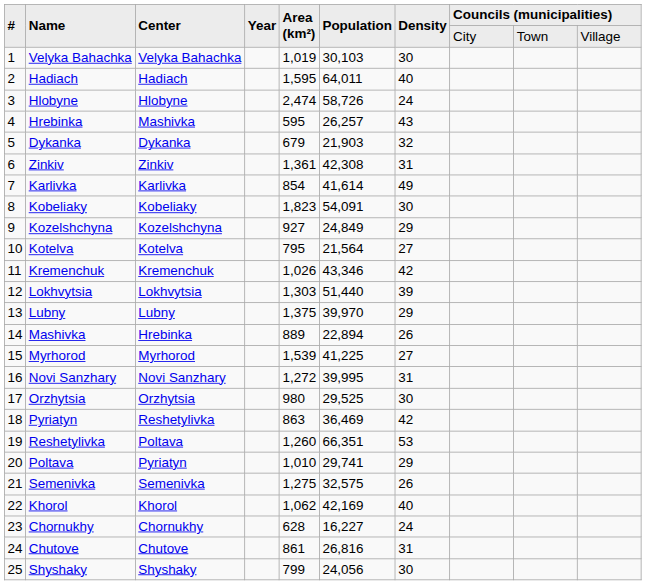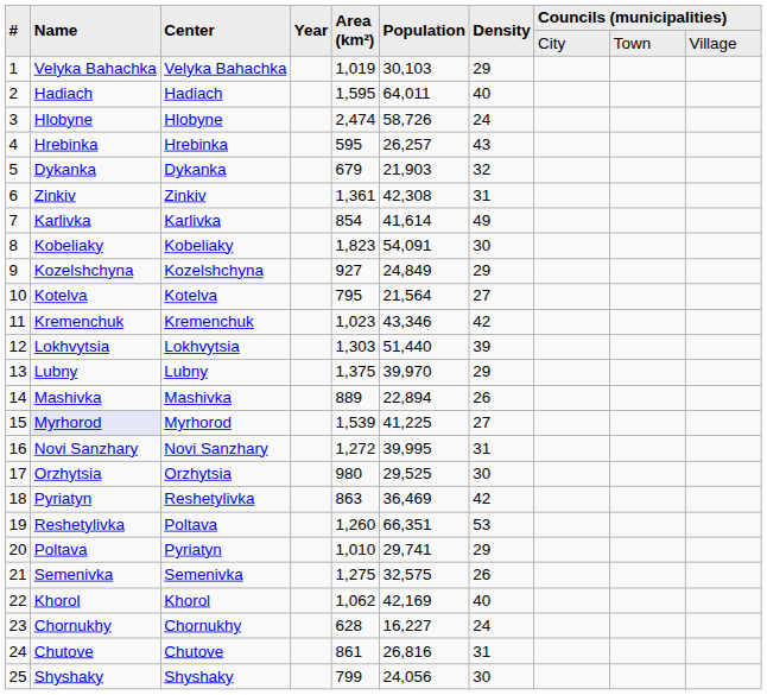row 3 | Density: 30 -> 29
row 6 | Center: Mashivka -> Hrebinka
row 13 | Area (km²): 1,026 -> 1,023
row 16 | Center: Hrebinka -> Mashivka
row 17 | Name: no background -> lavender background
